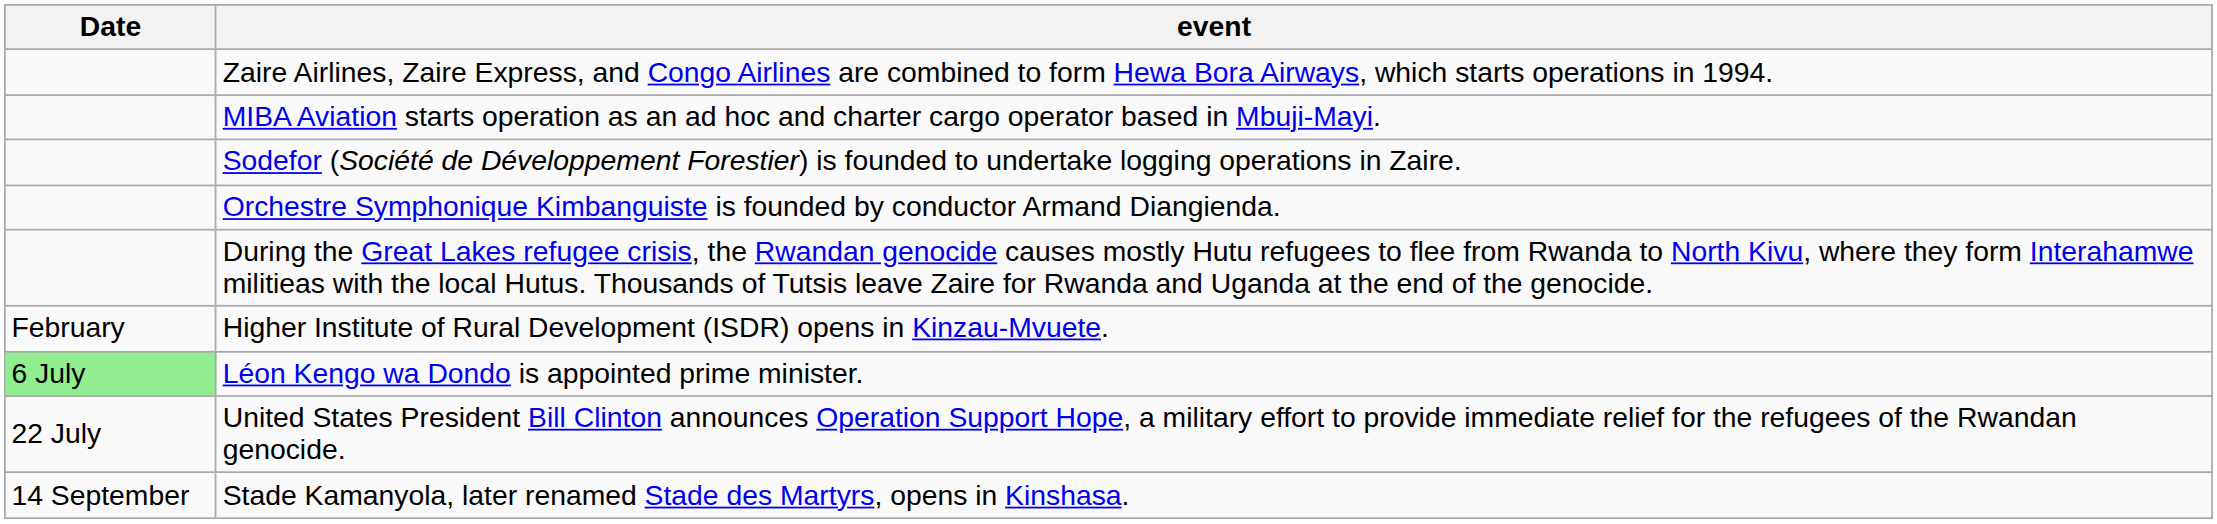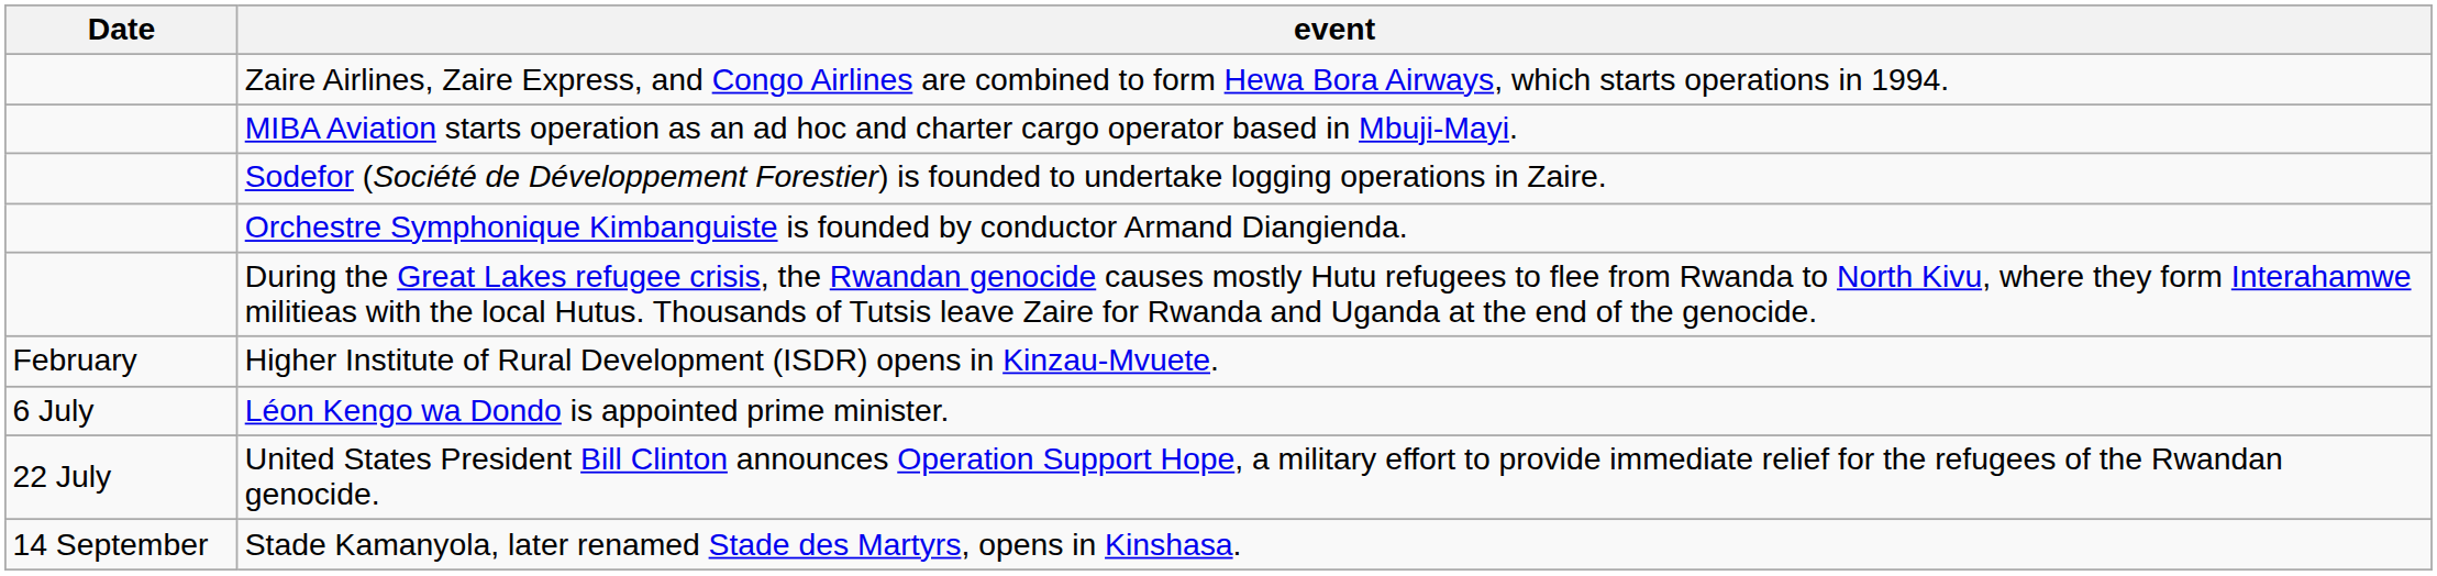Léon Kengo wa Dondo is appointed prime minister. | Date: lightgreen background -> no background
